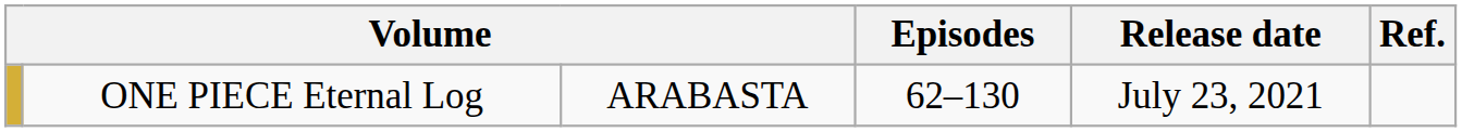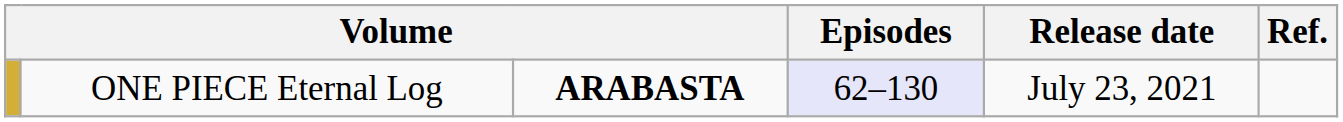ONE PIECE Eternal Log | column 3: normal -> bold
ONE PIECE Eternal Log | Episodes: no background -> lavender background
